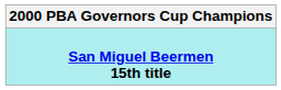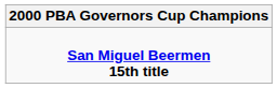row 2 | column 1: paleturquoise background -> no background
